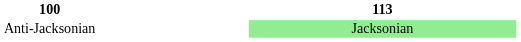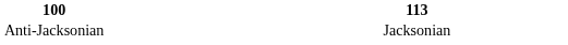Anti-Jacksonian | 113: lightgreen background -> no background
